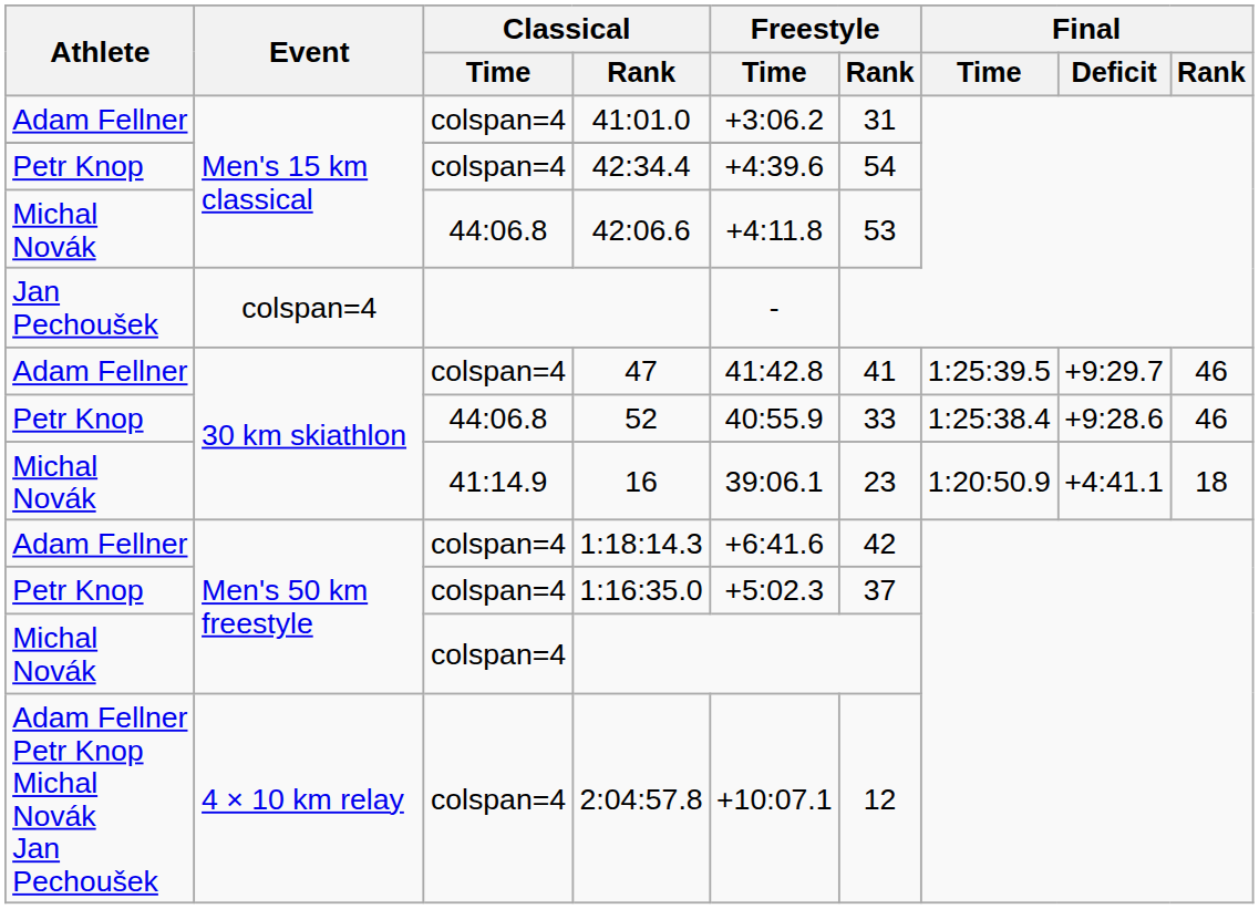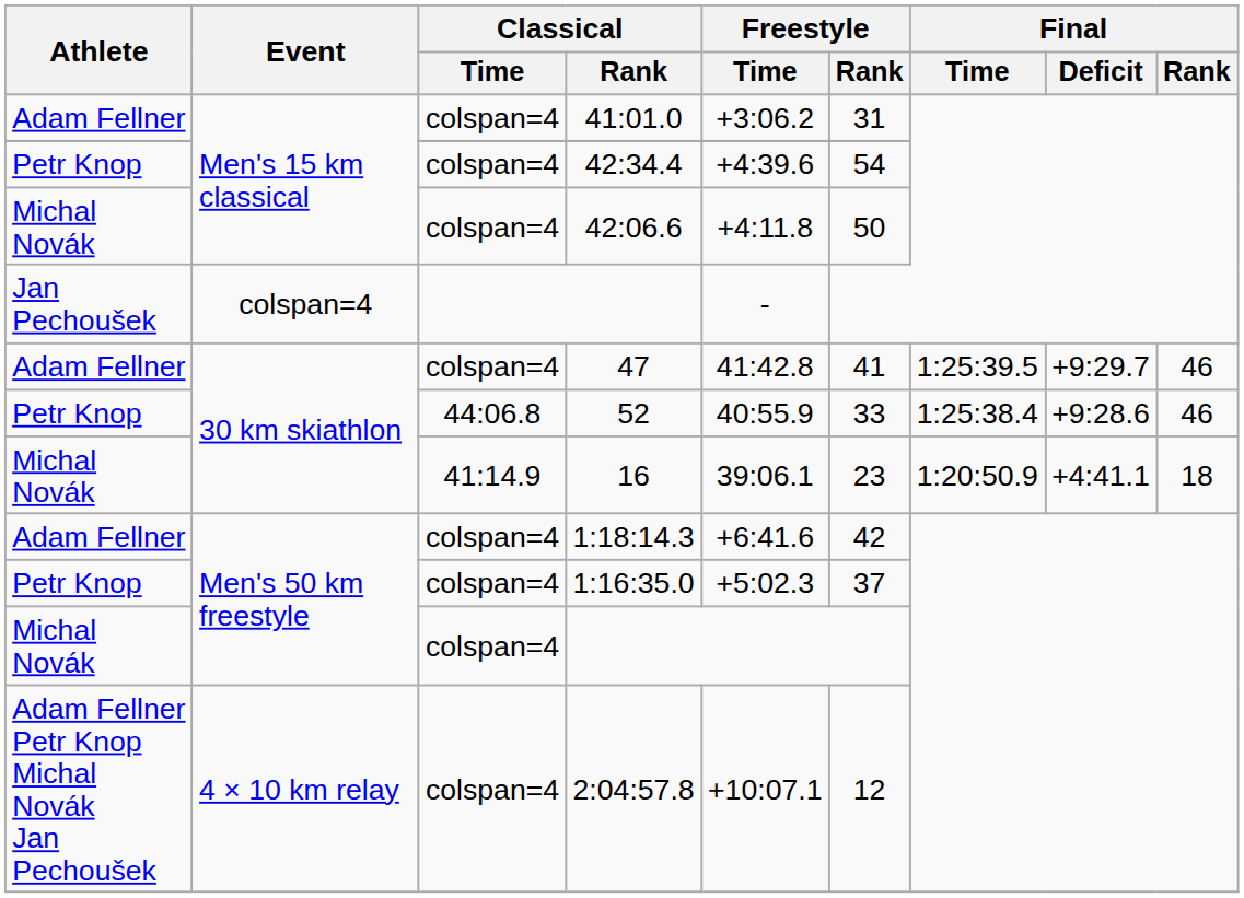42:06.6 | Classical / Time: 44:06.8 -> colspan=4
42:06.6 | Freestyle / Rank: 53 -> 50
